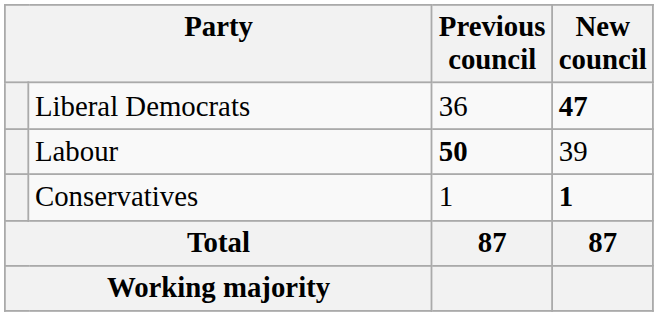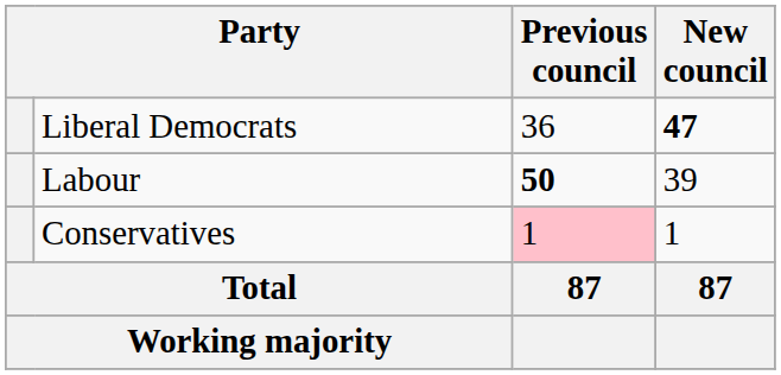Conservatives | Previous council: no background -> pink background
Conservatives | New council: bold -> normal
